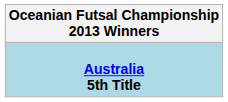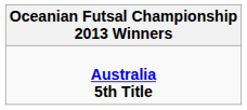row 2 | column 1: lightblue background -> no background
